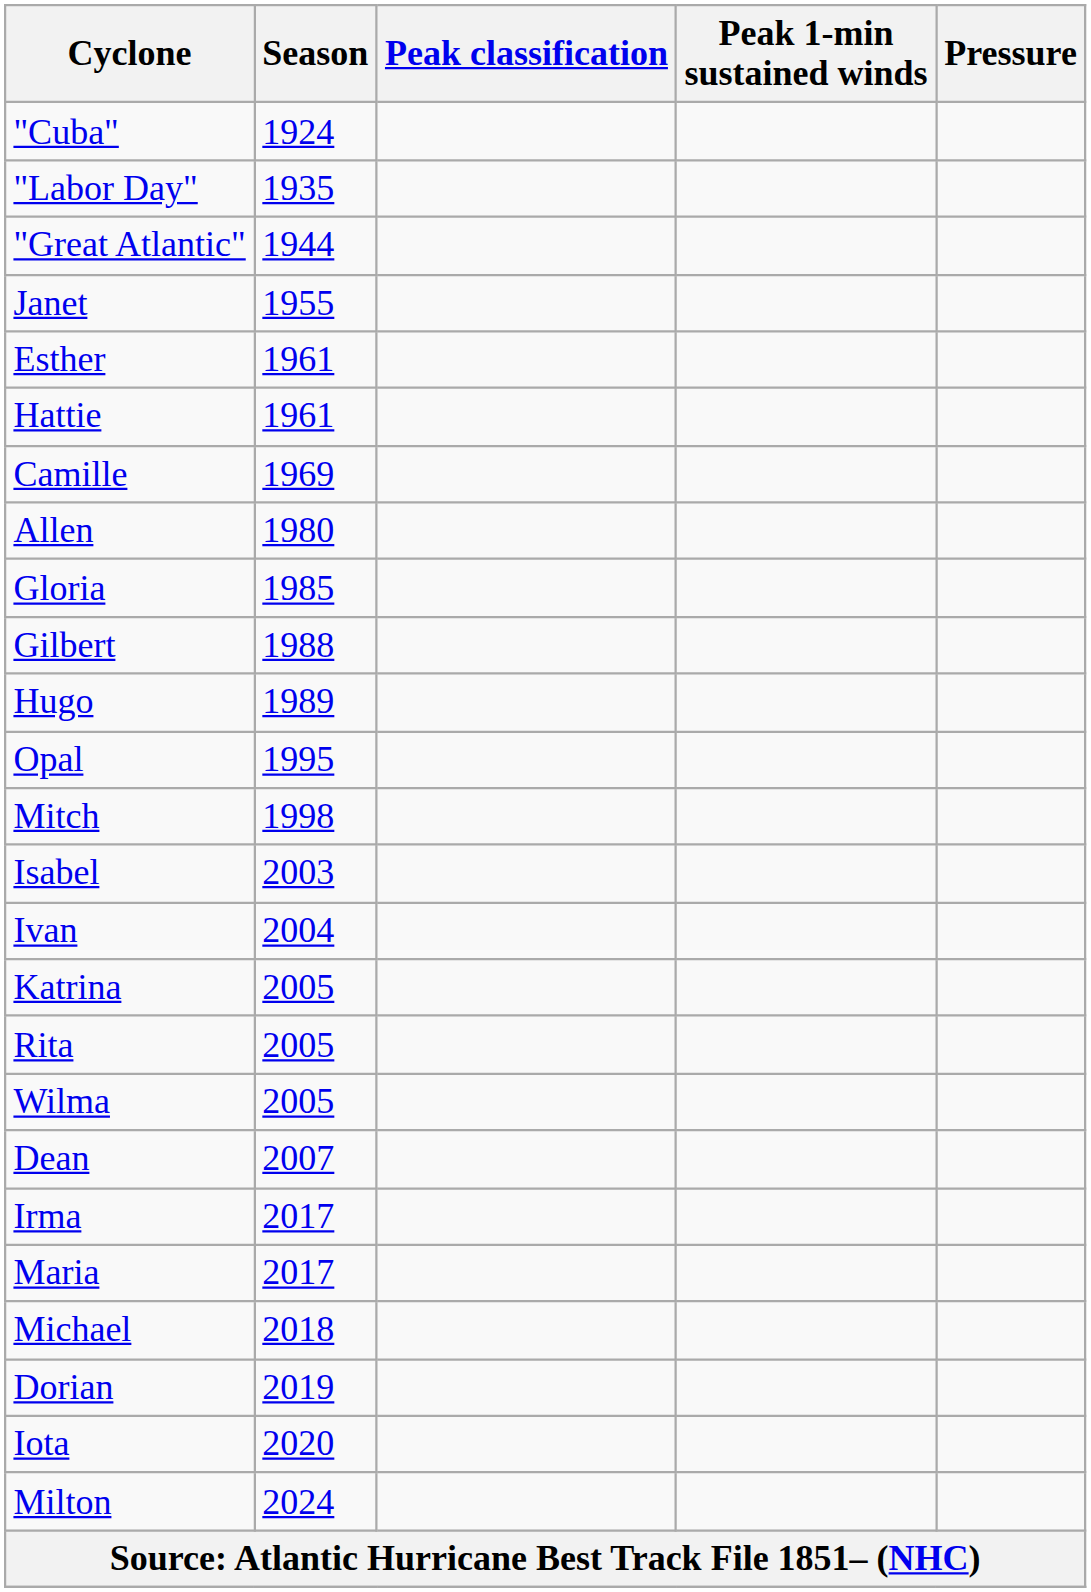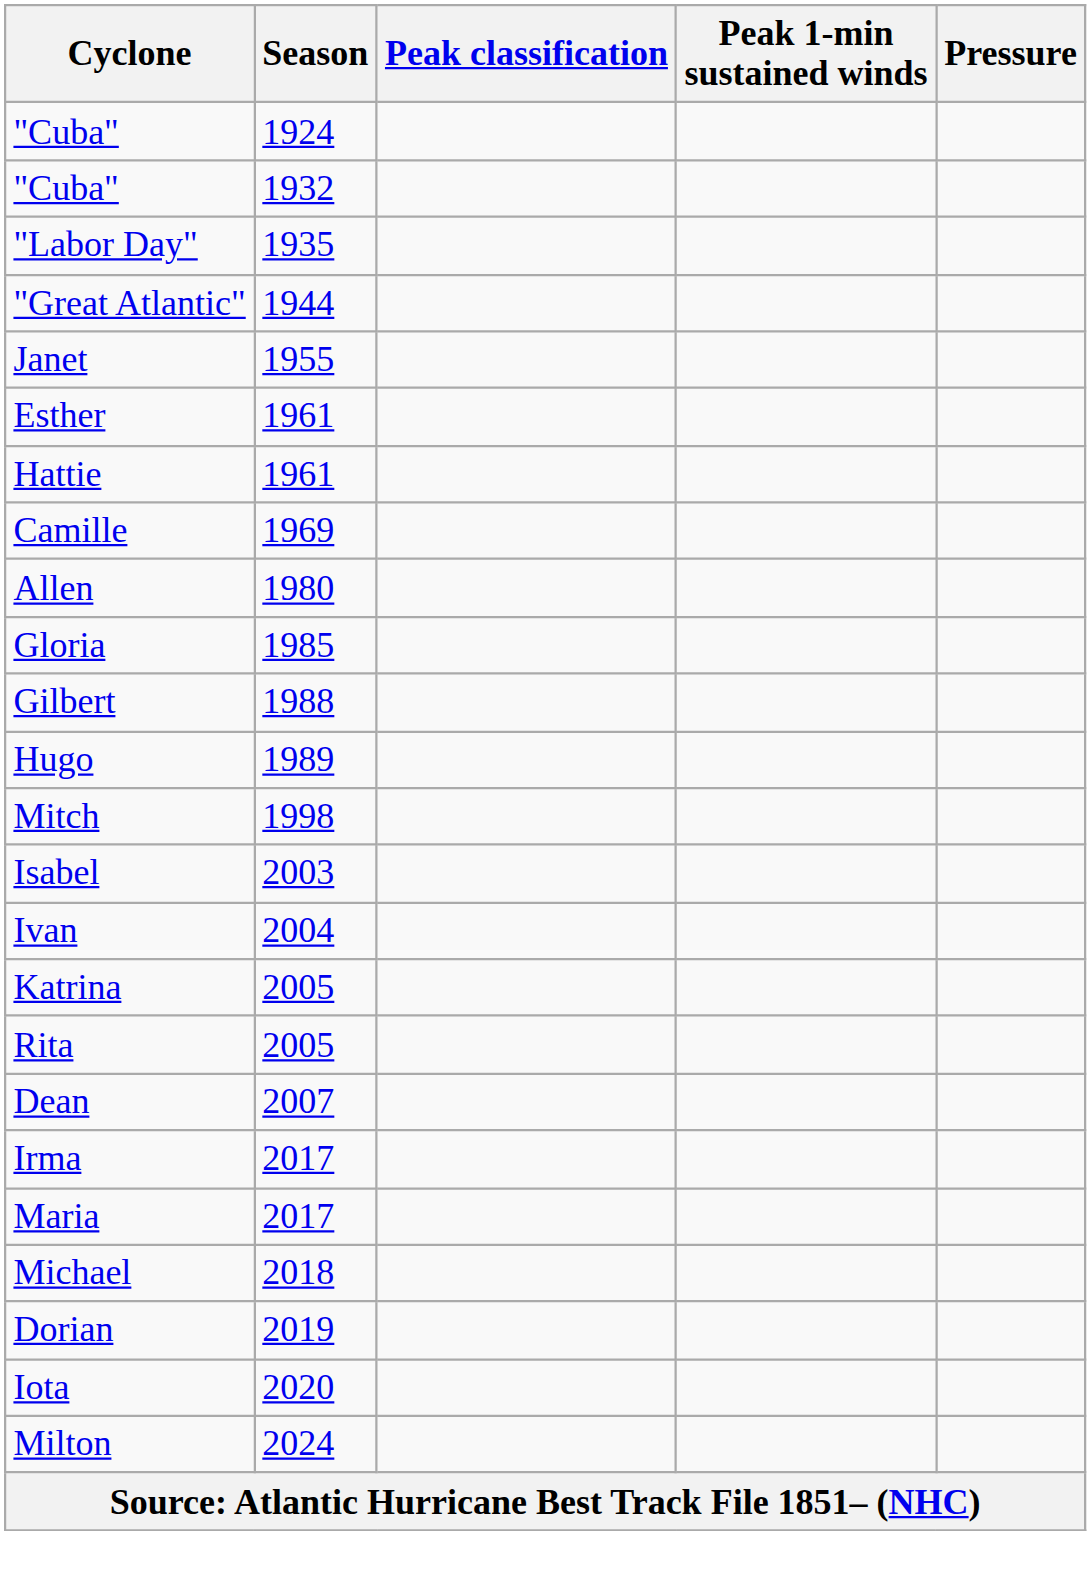+ row: "Cuba" | 1932
- row: Opal | 1995
- row: Wilma | 2005
